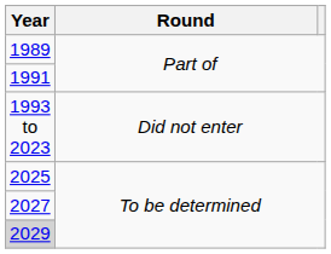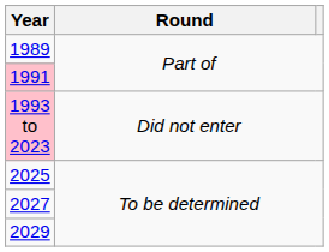1991 | Year: no background -> pink background
1993 to 2023 | Year: no background -> pink background
2029 | Year: lightgrey background -> no background
